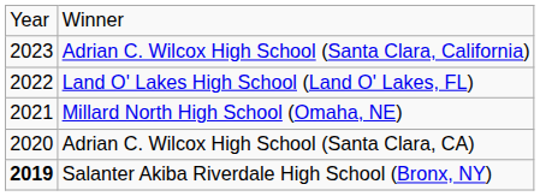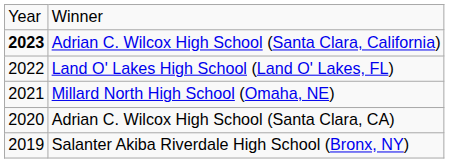Adrian C. Wilcox High School (Santa Clara, California) | column 1: normal -> bold
Salanter Akiba Riverdale High School (Bronx, NY) | column 1: bold -> normal
